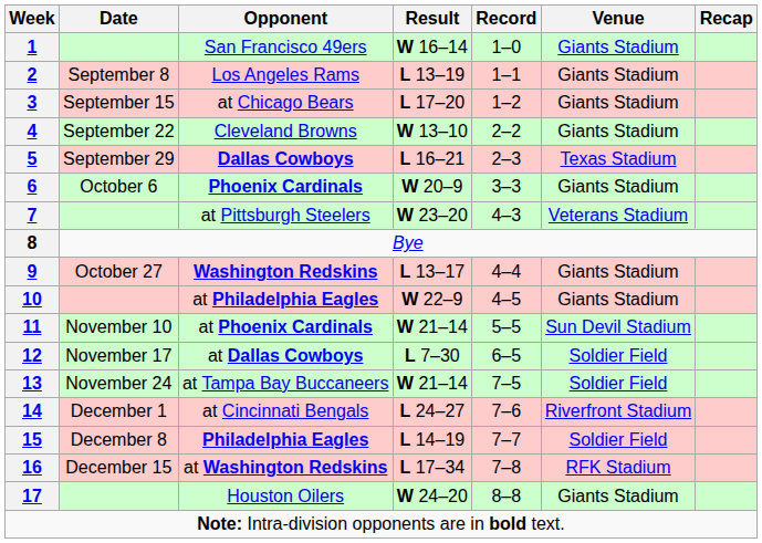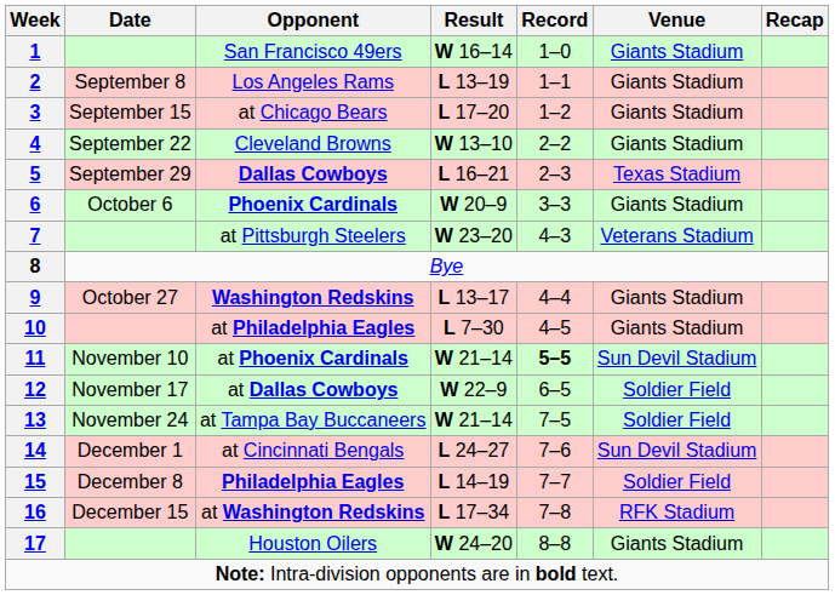10 | Result: W 22–9 -> L 7–30
11 | Record: normal -> bold
12 | Result: L 7–30 -> W 22–9
14 | Venue: Riverfront Stadium -> Sun Devil Stadium
